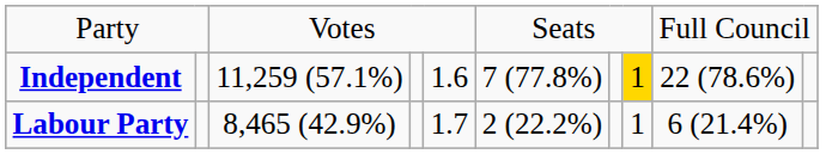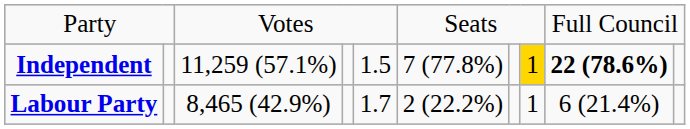Independent | column 5: 1.6 -> 1.5
Independent | column 9: normal -> bold
